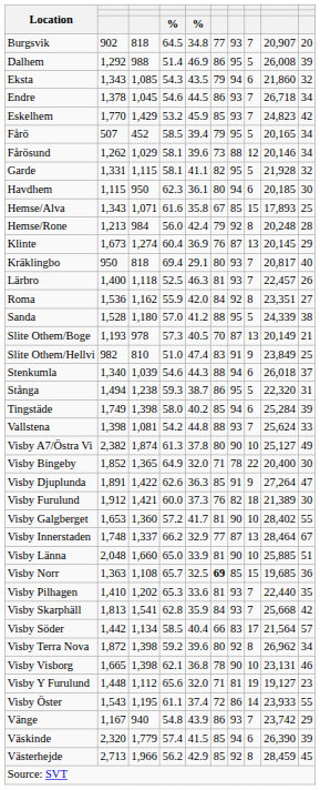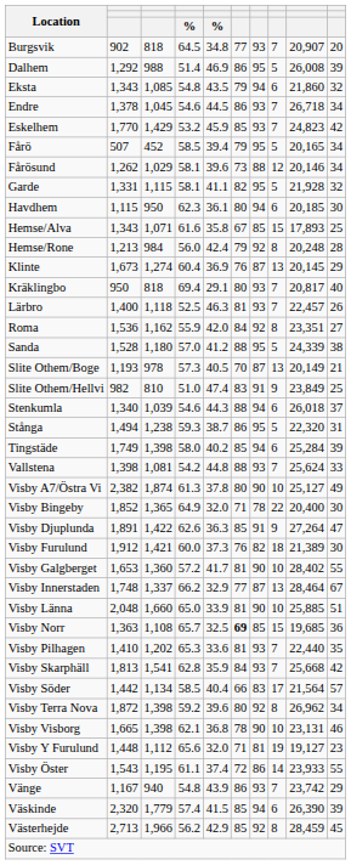Eksta | column 4: 54.3 -> 54.8
